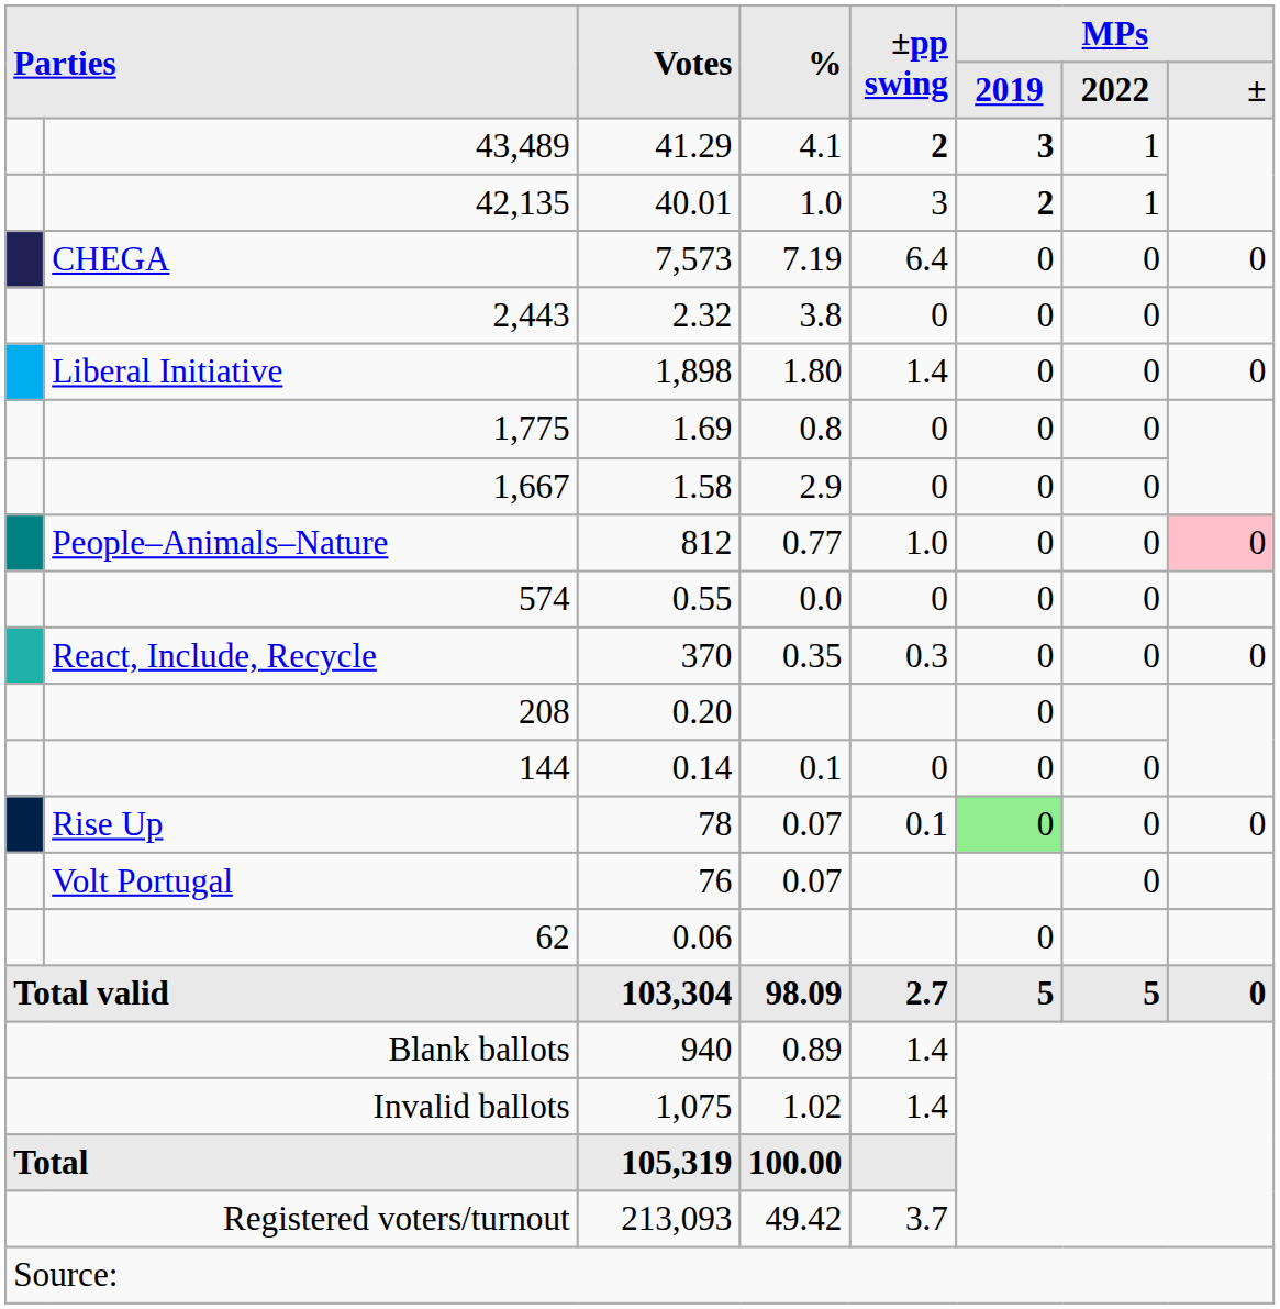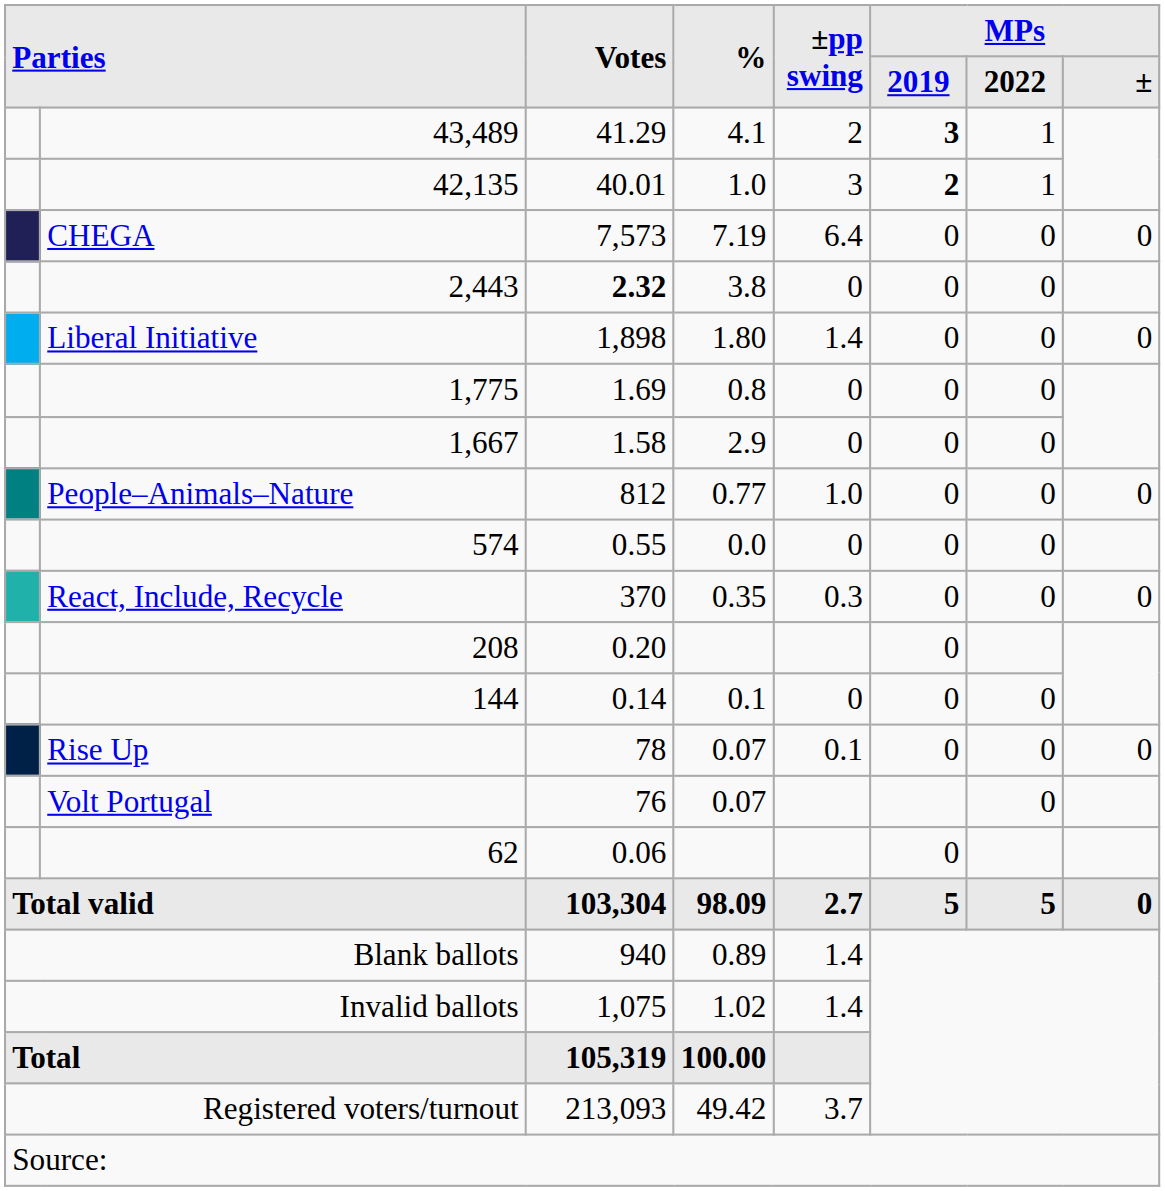43,489 | ±pp swing: bold -> normal
2,443 | Votes: normal -> bold
People–Animals–Nature | MPs / ±: pink background -> no background
Rise Up | MPs / 2019: lightgreen background -> no background
